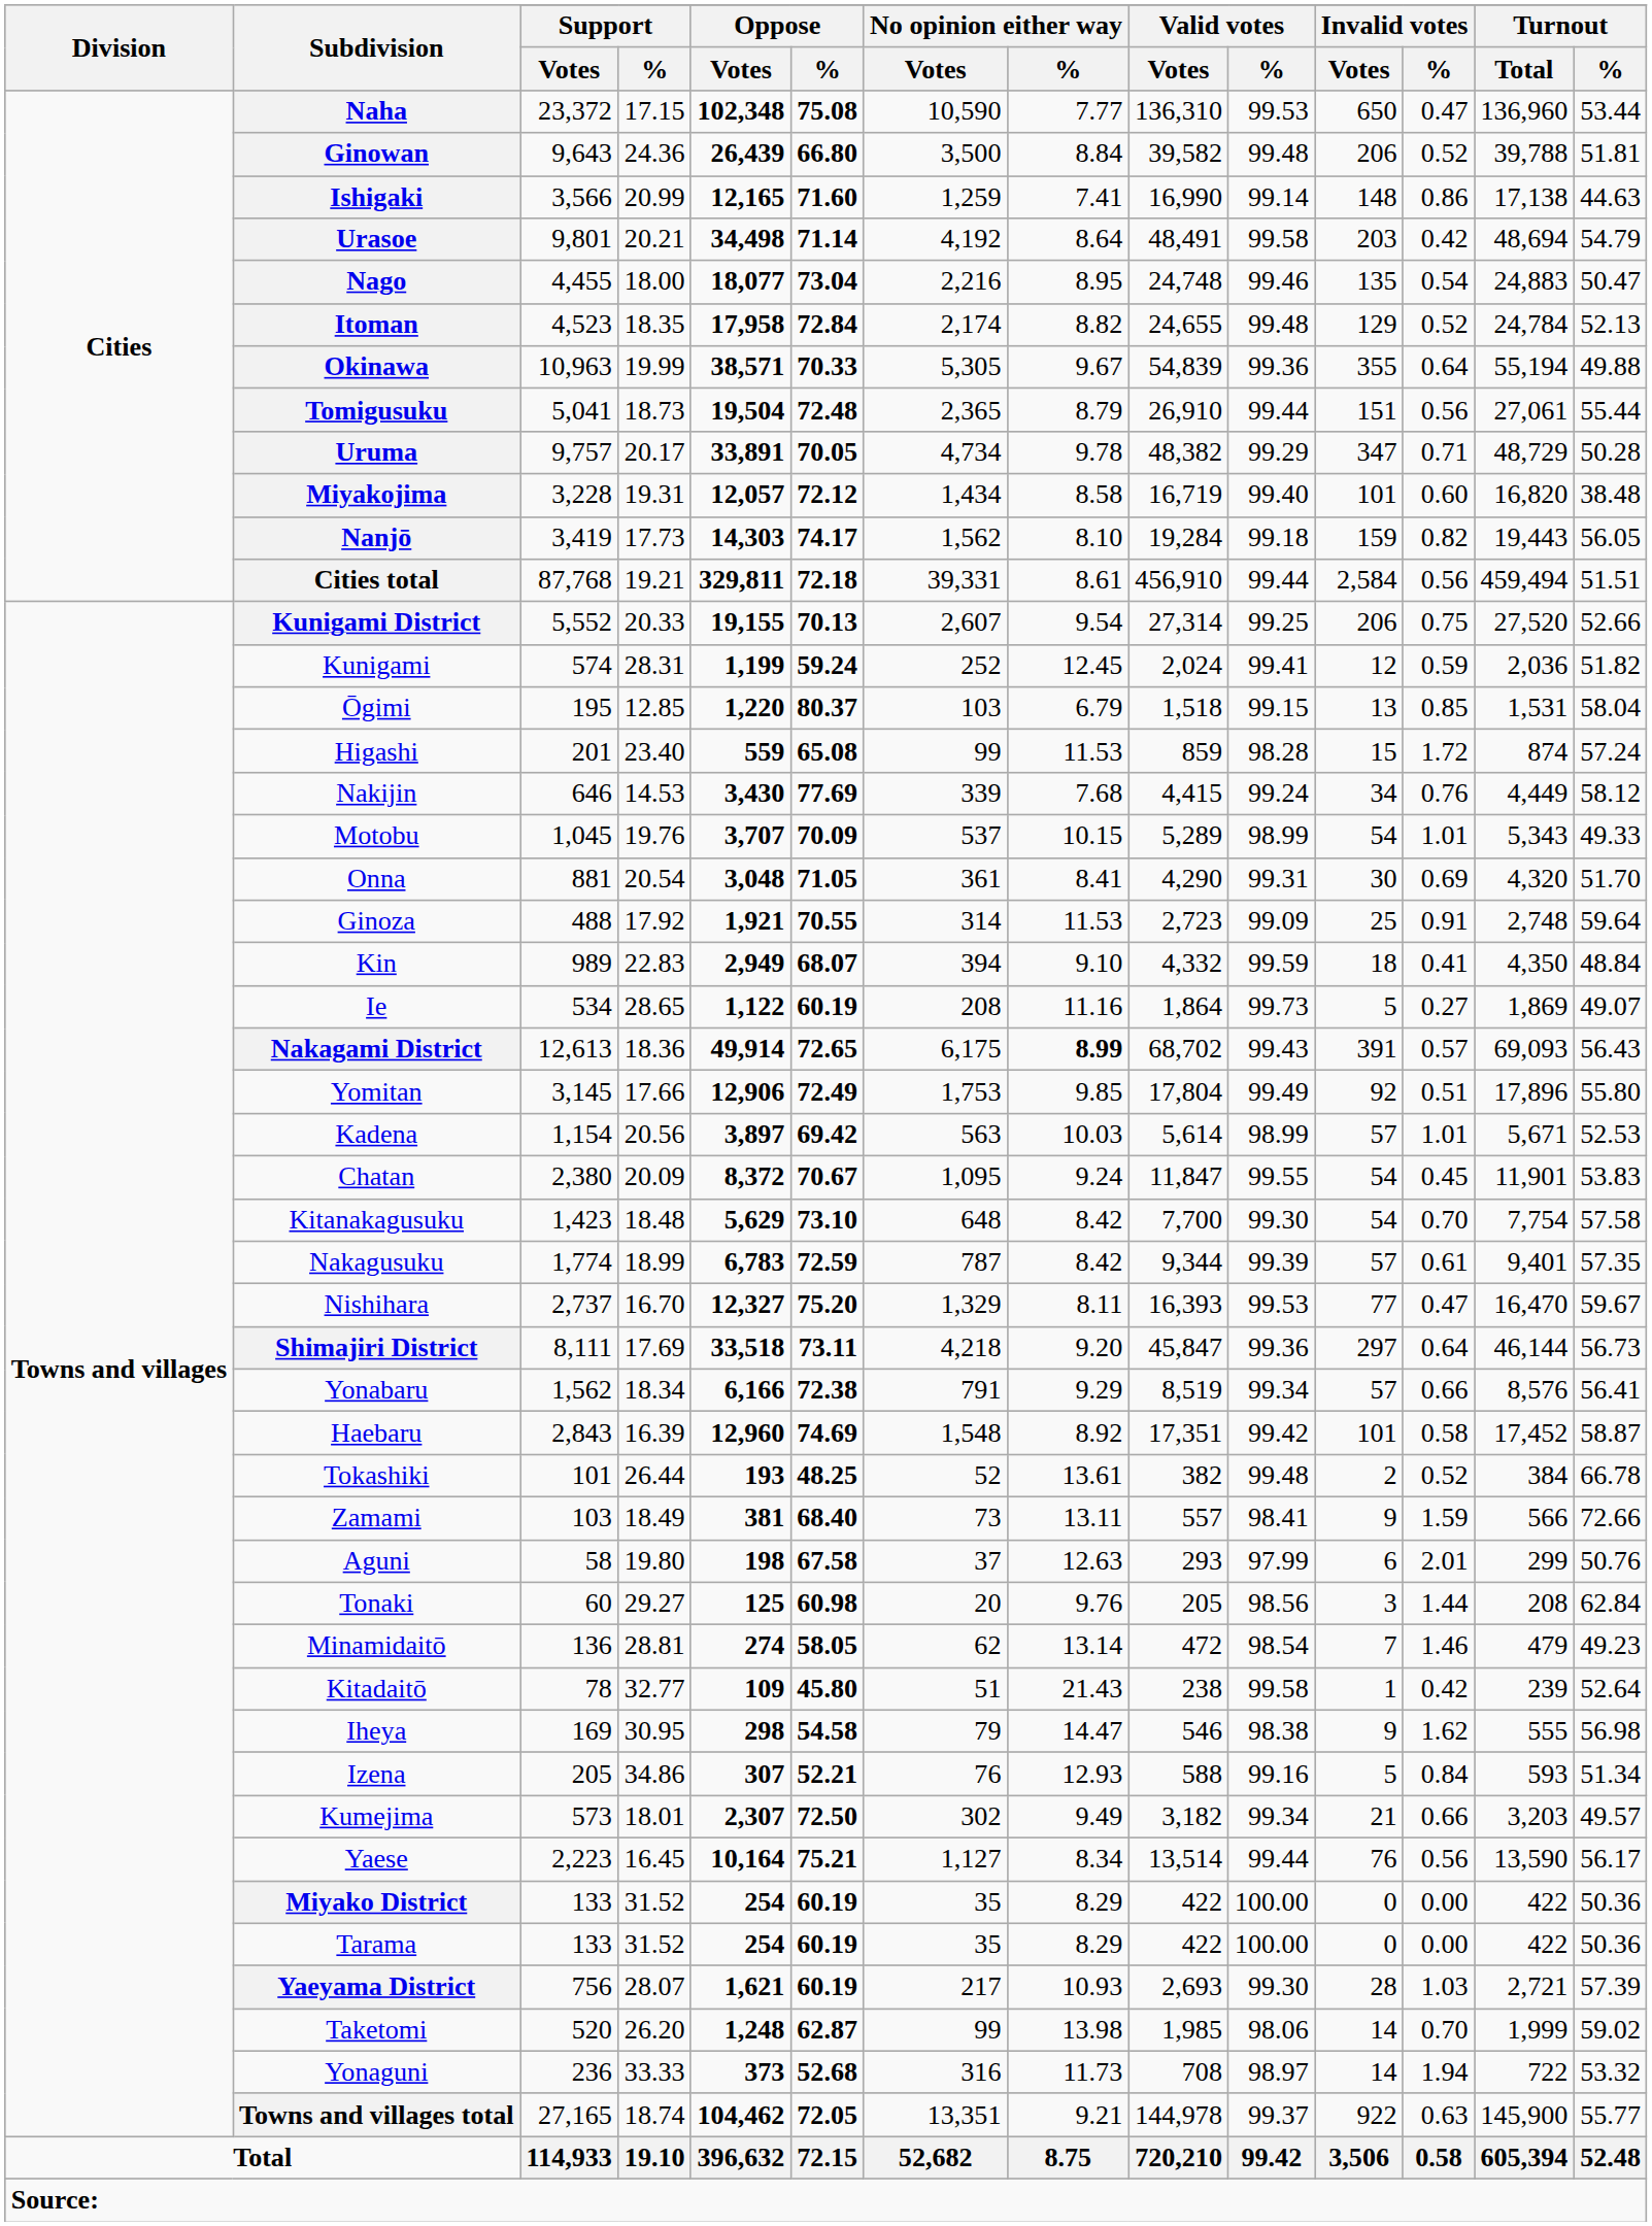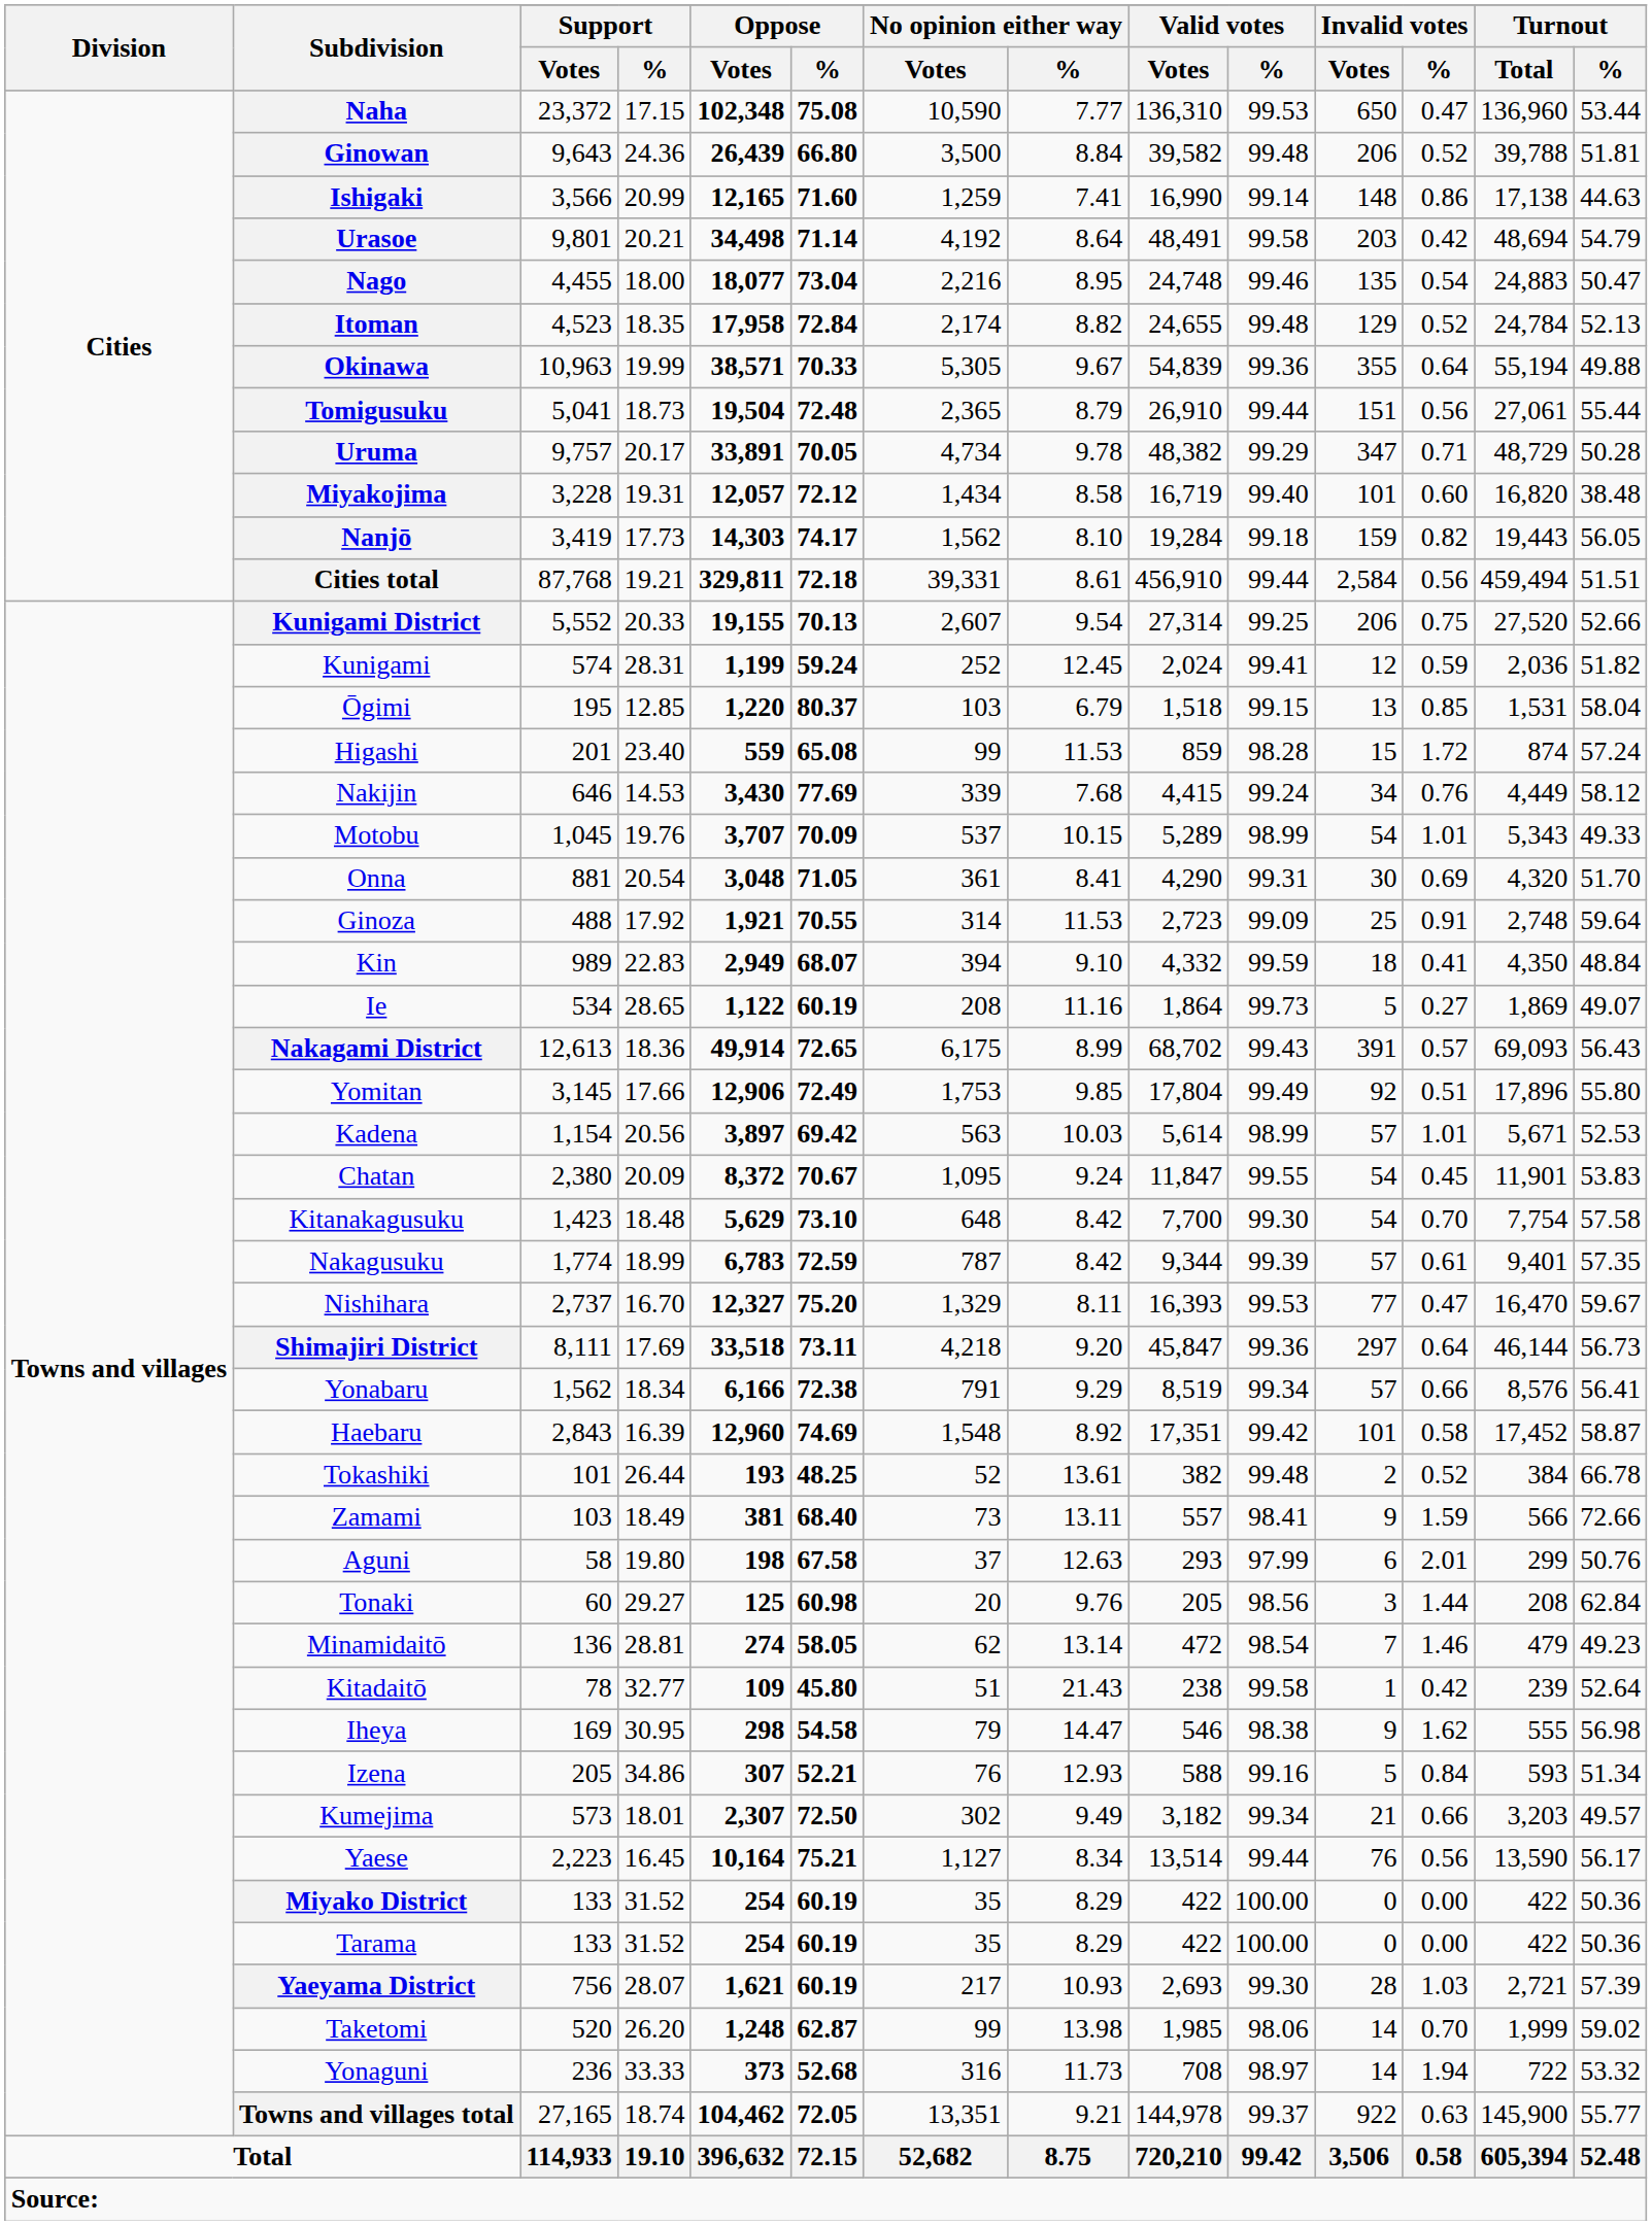Nakagami District | No opinion either way / %: bold -> normal
